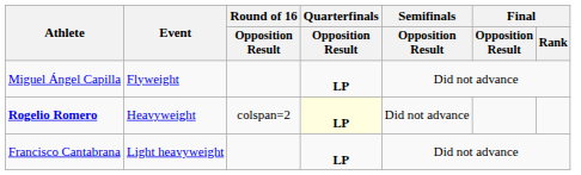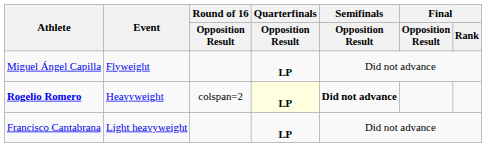Rogelio Romero | Semifinals / Opposition Result: normal -> bold
